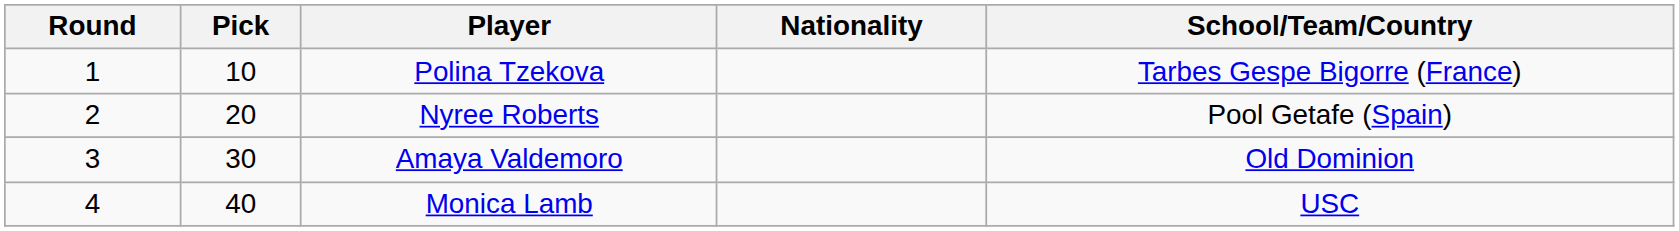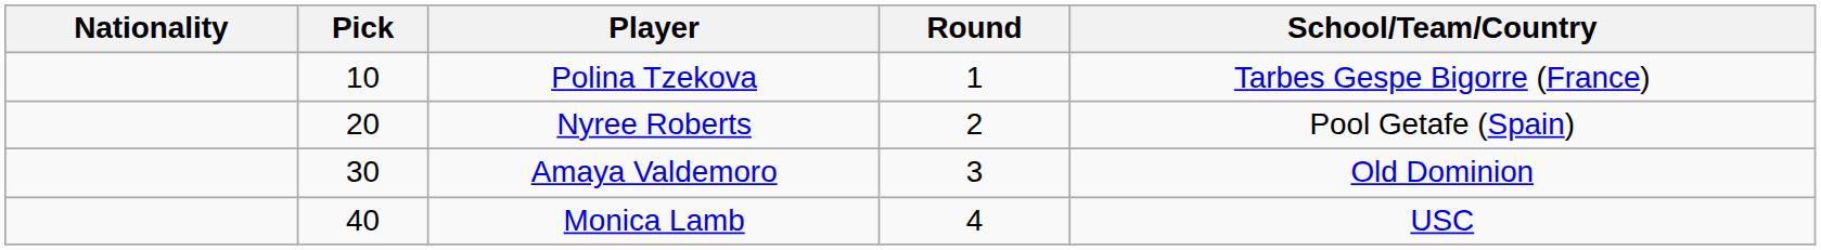columns swapped: Round <-> Nationality
